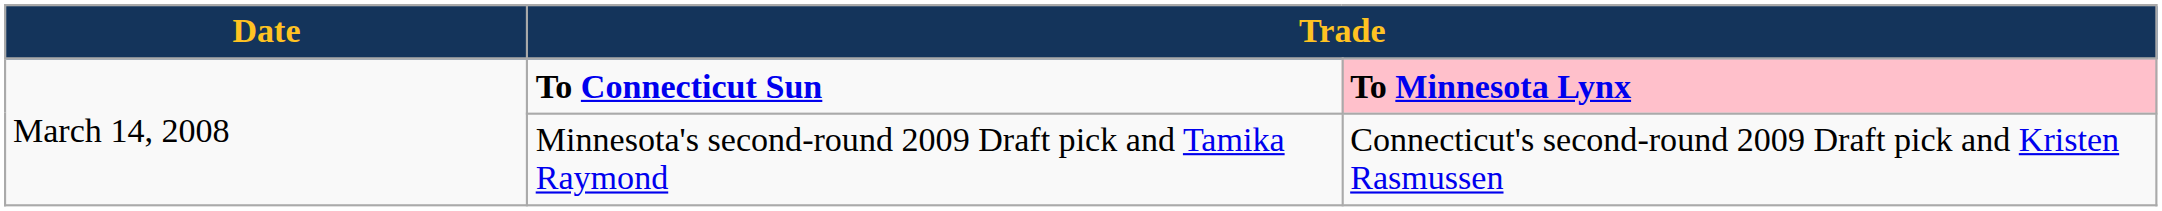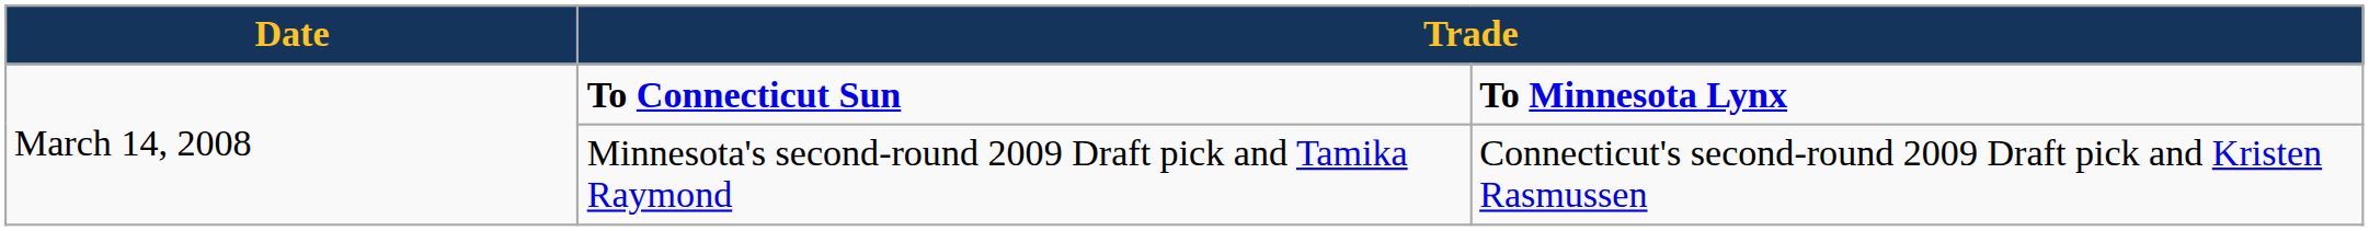To Connecticut Sun | column 3: pink background -> no background
